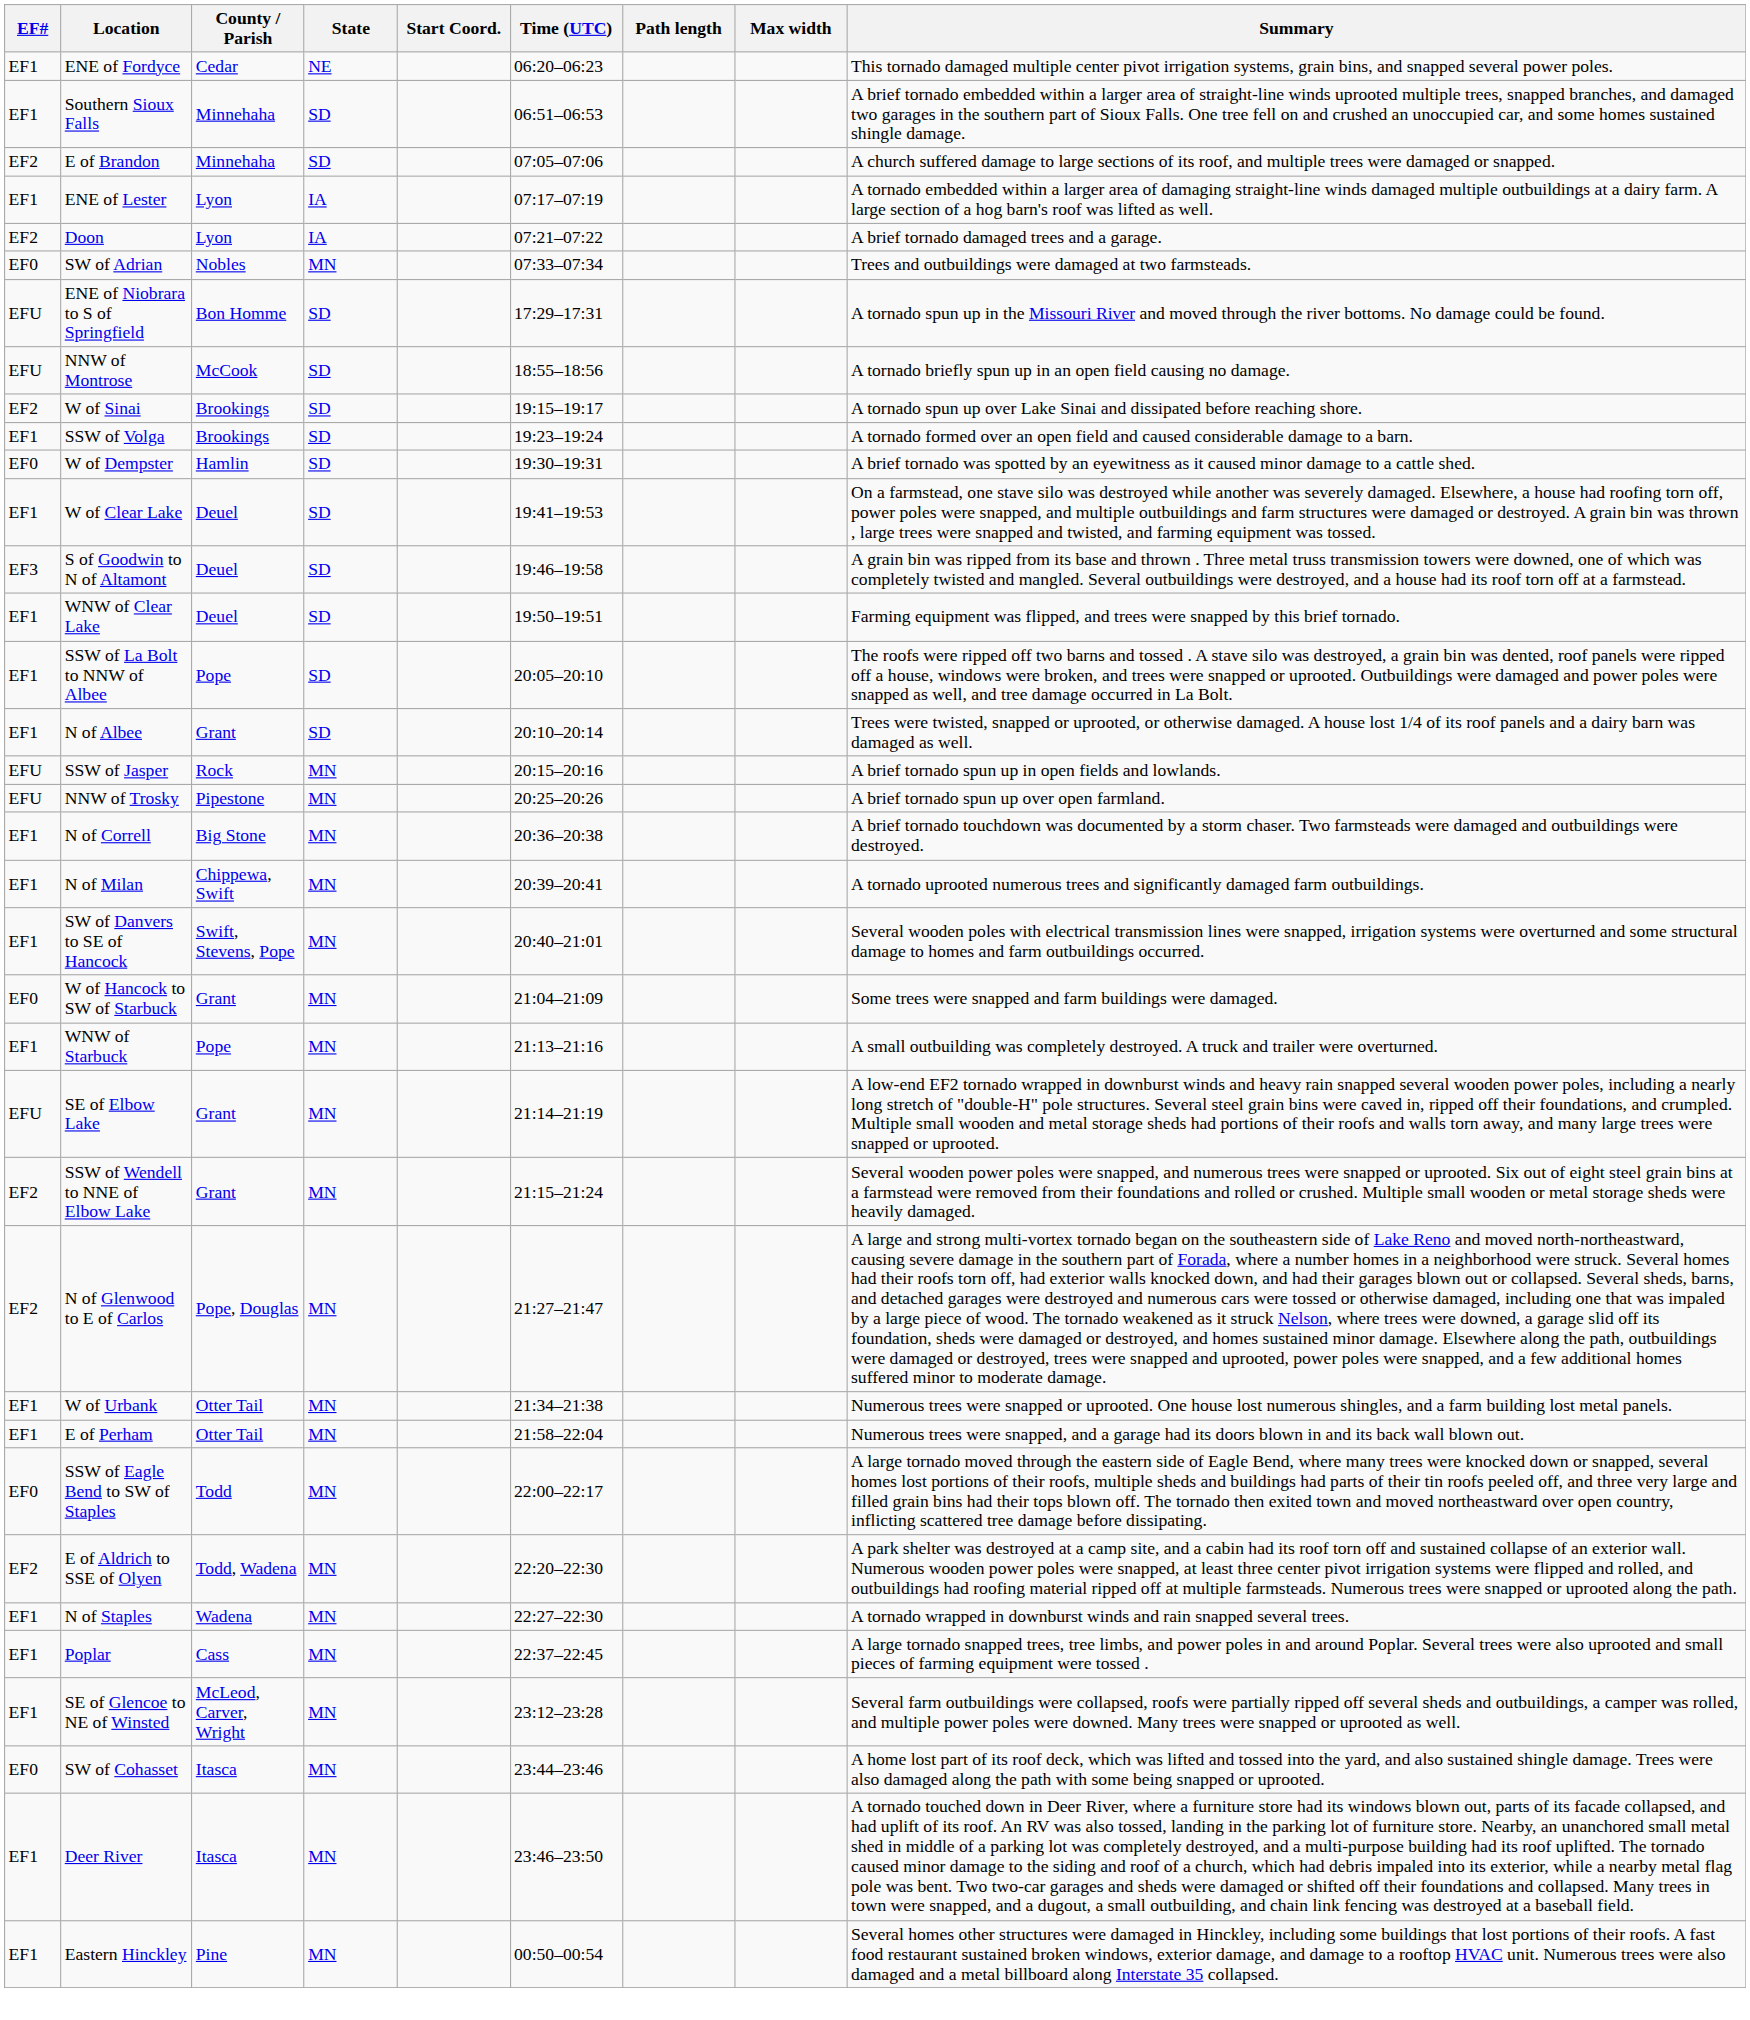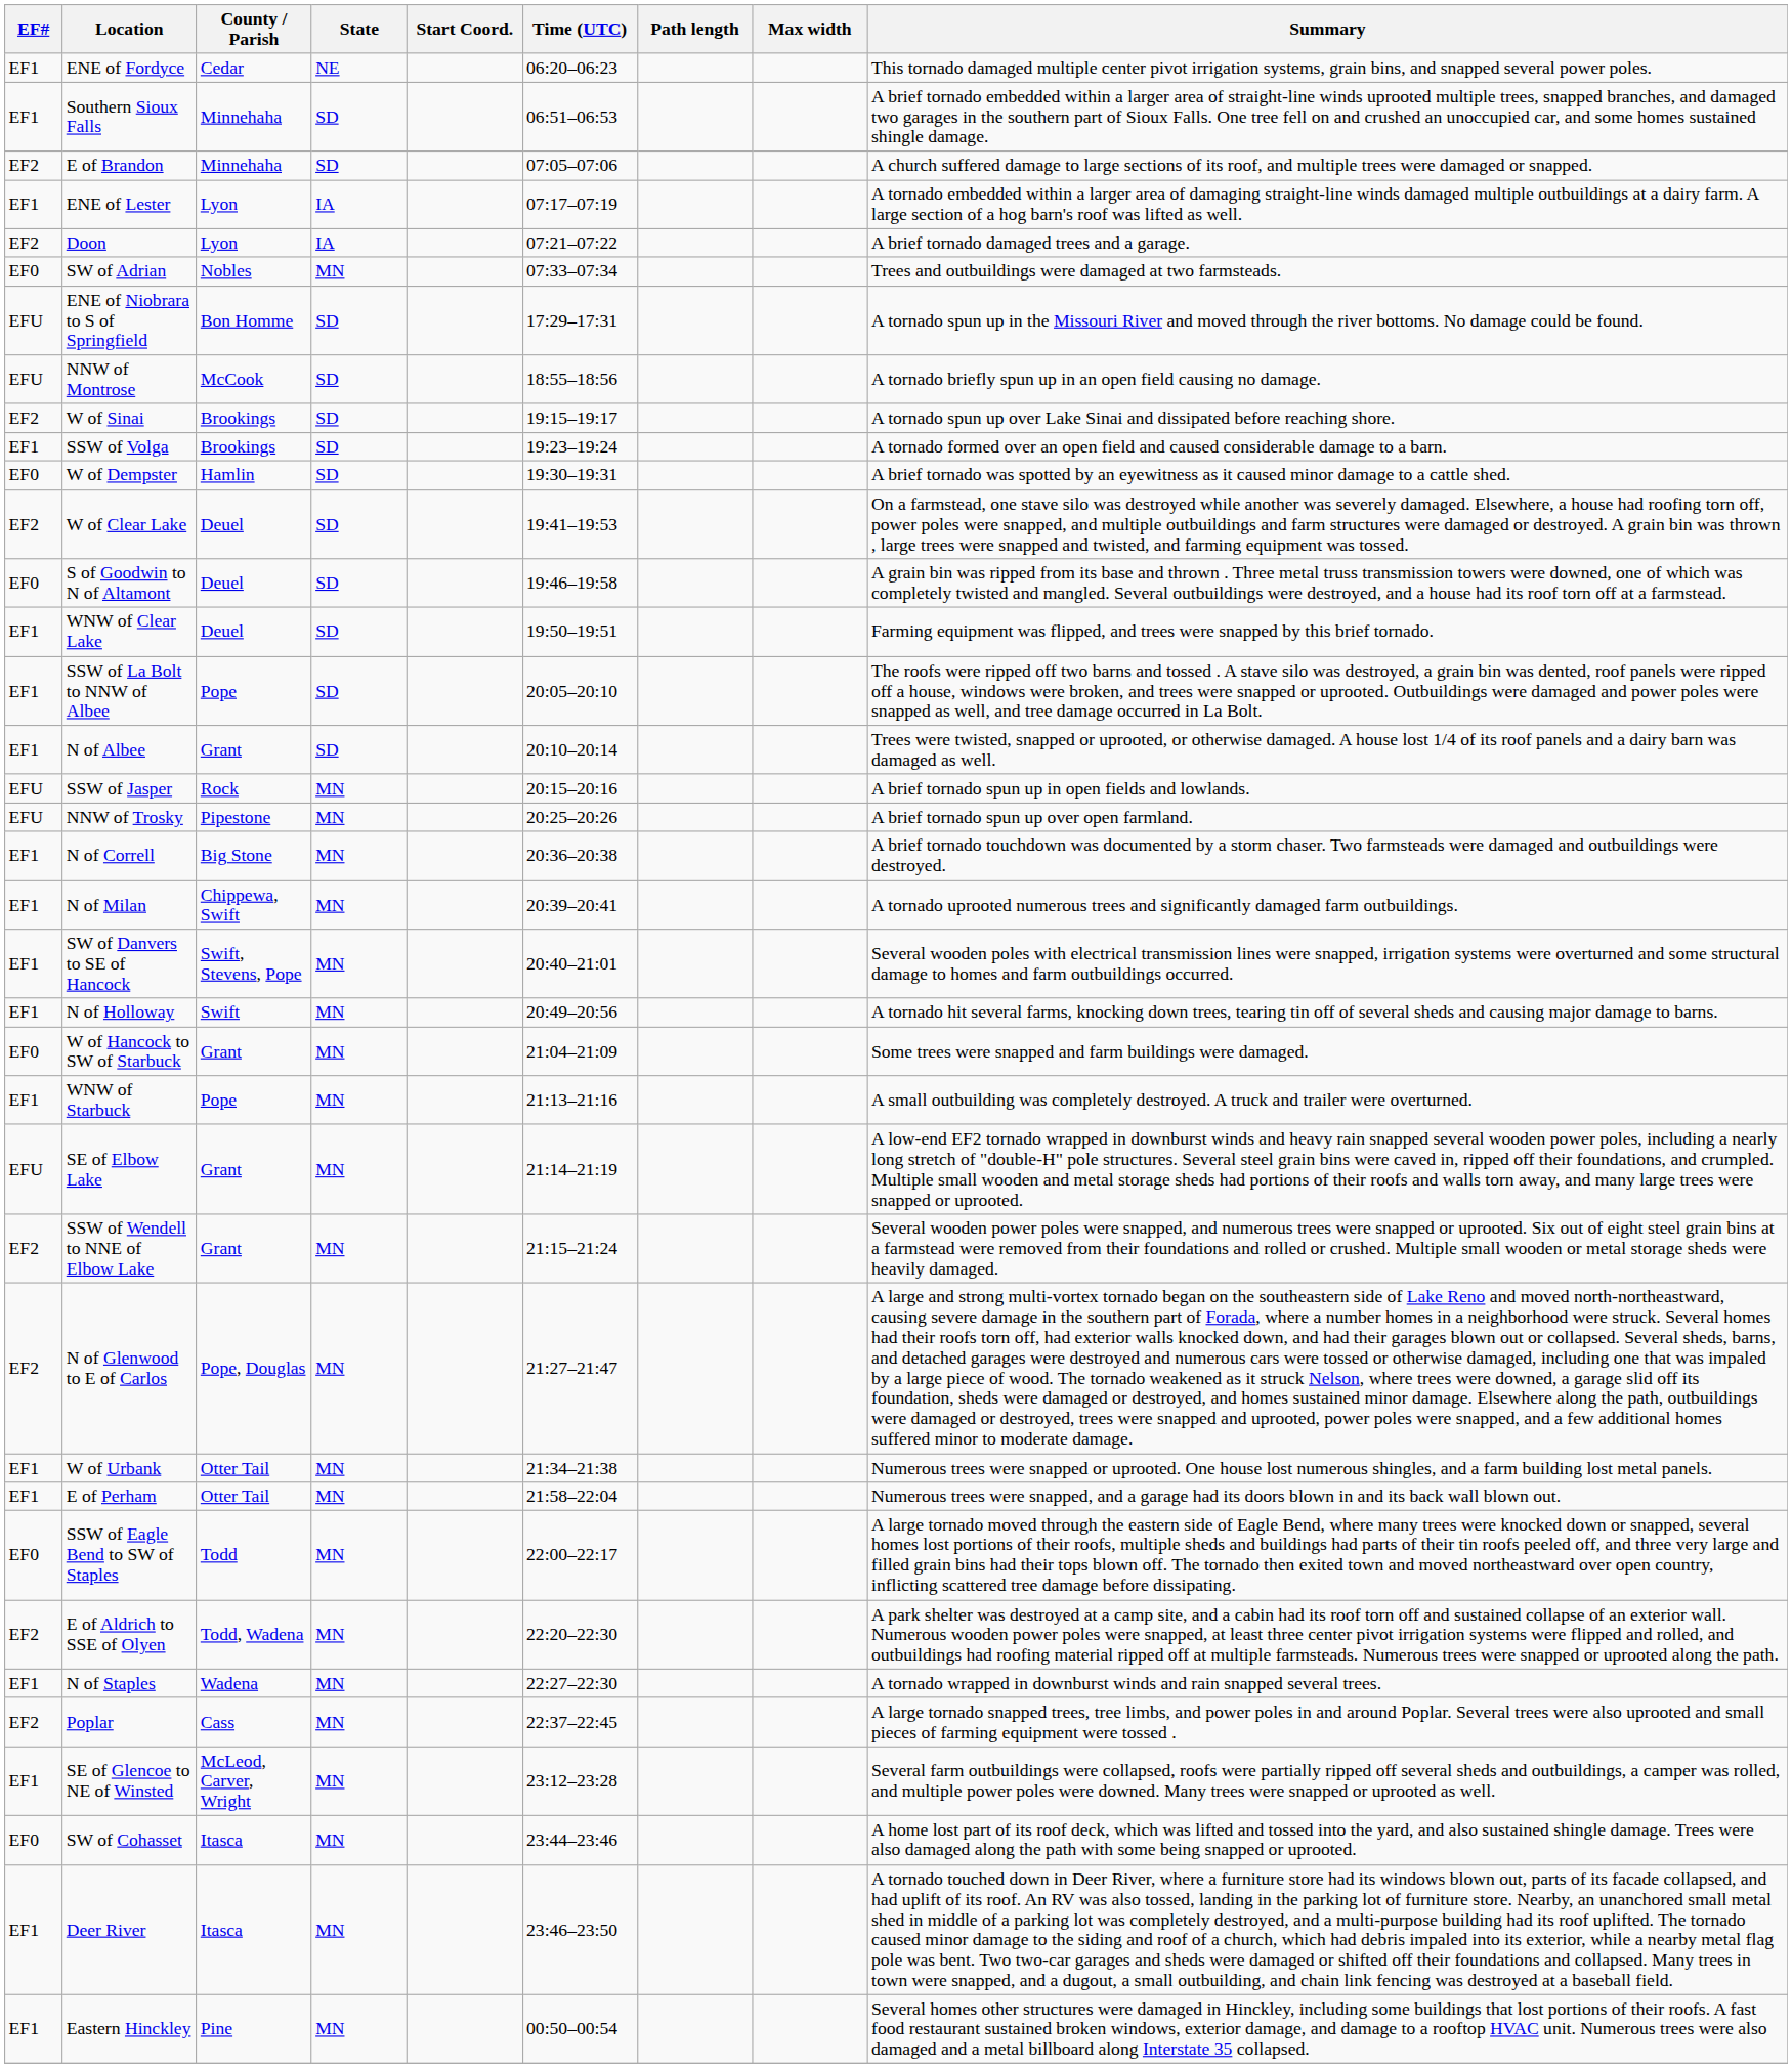W of Clear Lake | EF#: EF1 -> EF2
S of Goodwin to N of Altamont | EF#: EF3 -> EF0
+ row: EF1 | N of Holloway | Swift | MN | 20:49–20:56 | A tornado hit several farms, knocking down trees, tearing tin off of several sheds and causing major damage to barns.
Poplar | EF#: EF1 -> EF2
